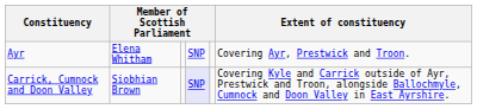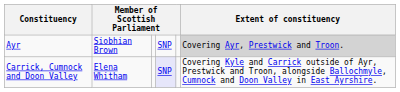Ayr | column 2: Elena Whitham -> Siobhian Brown
Ayr | Extent of constituency: no background -> lightgrey background
Carrick, Cumnock and Doon Valley | column 2: Siobhian Brown -> Elena Whitham
